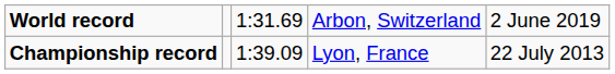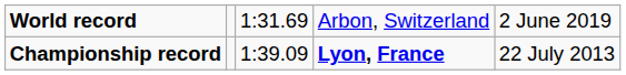Championship record | column 4: normal -> bold
